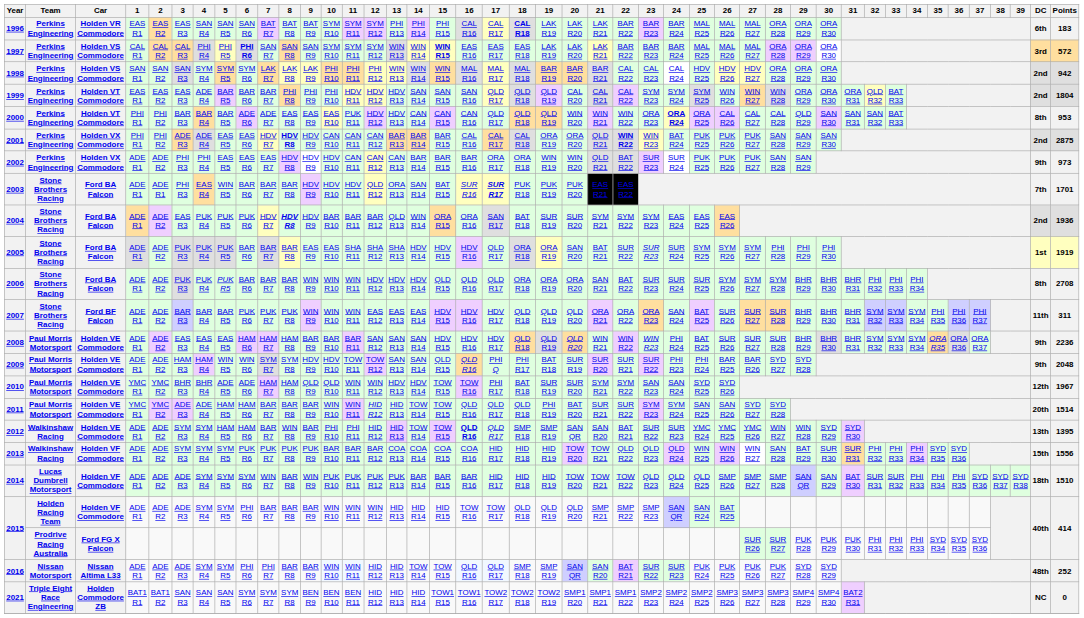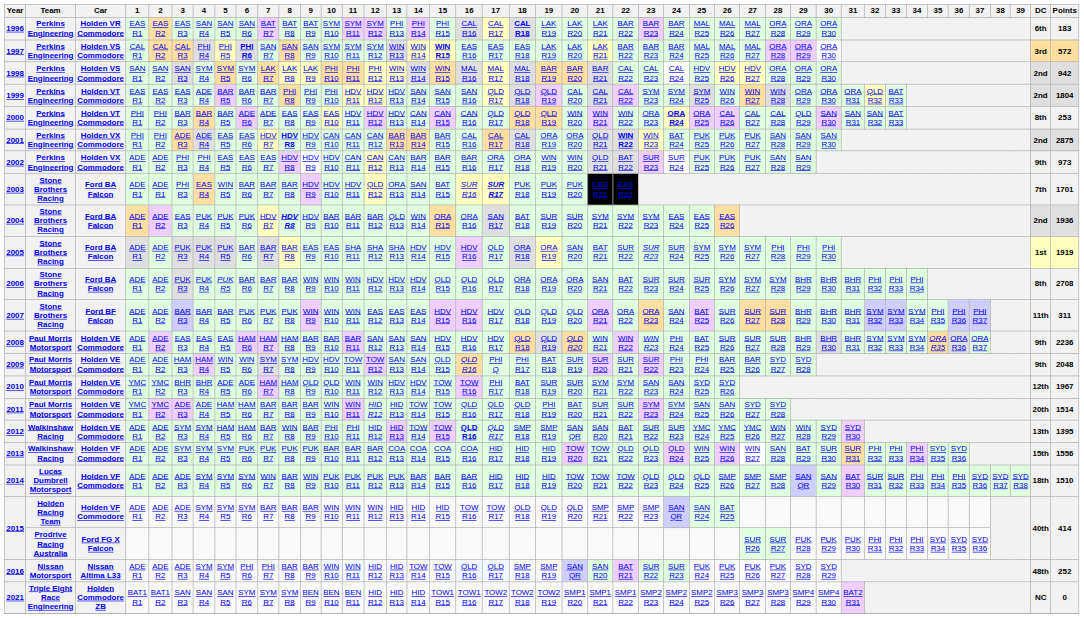2000 | 11: PUK R11 -> HDV R11
2000 | Points: 953 -> 253
2015 / Holden VF Commodore | 6: PHI R6 -> SYM R6
